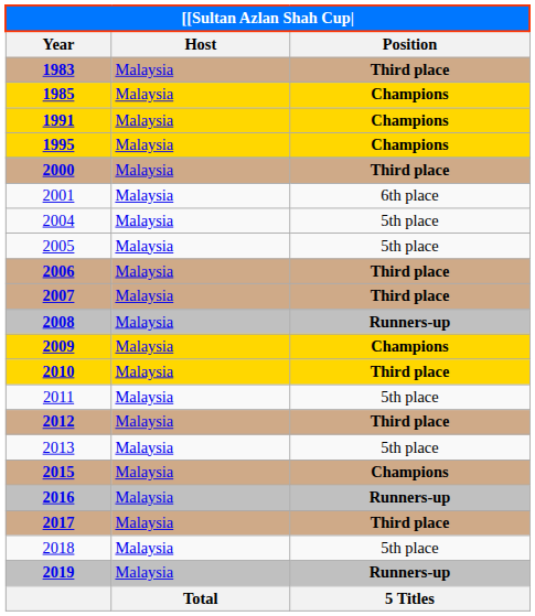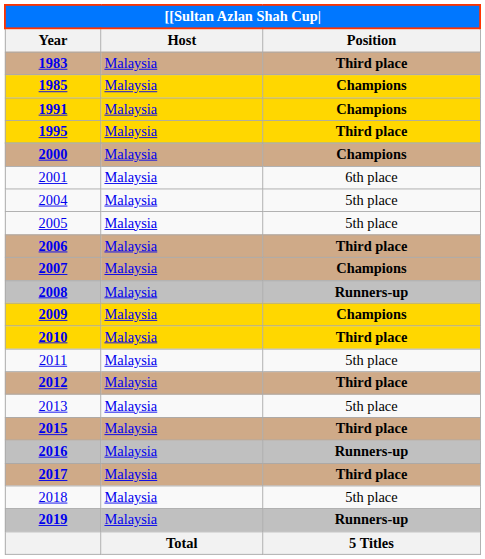1995 | Position: Champions -> Third place
2000 | Position: Third place -> Champions
2007 | Position: Third place -> Champions
2015 | Position: Champions -> Third place
